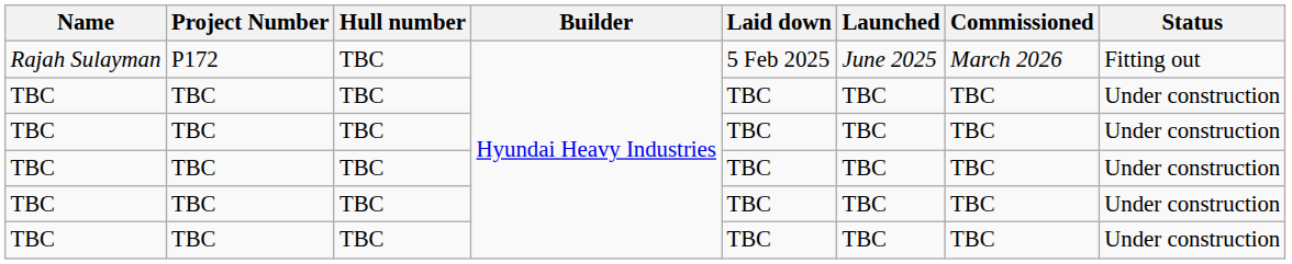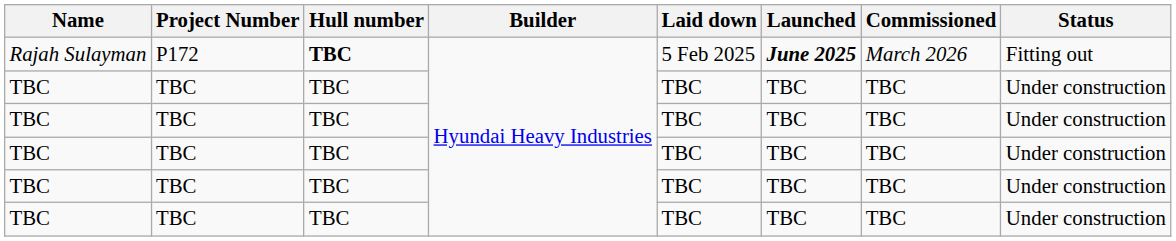Rajah Sulayman | Hull number: normal -> bold
Rajah Sulayman | Launched: normal -> bold
